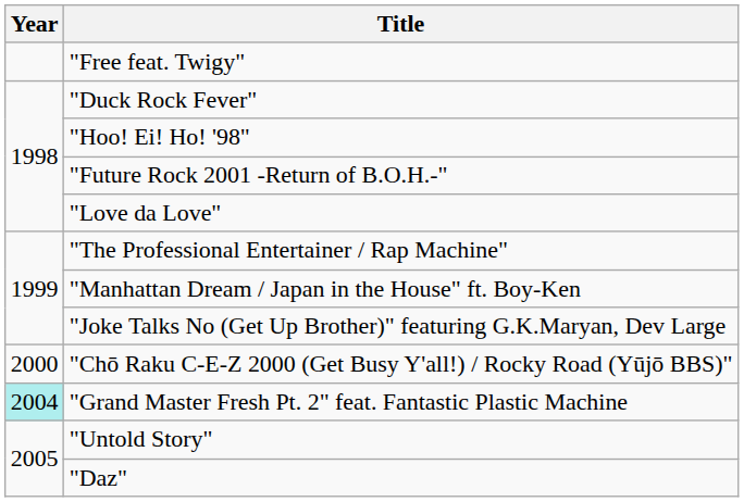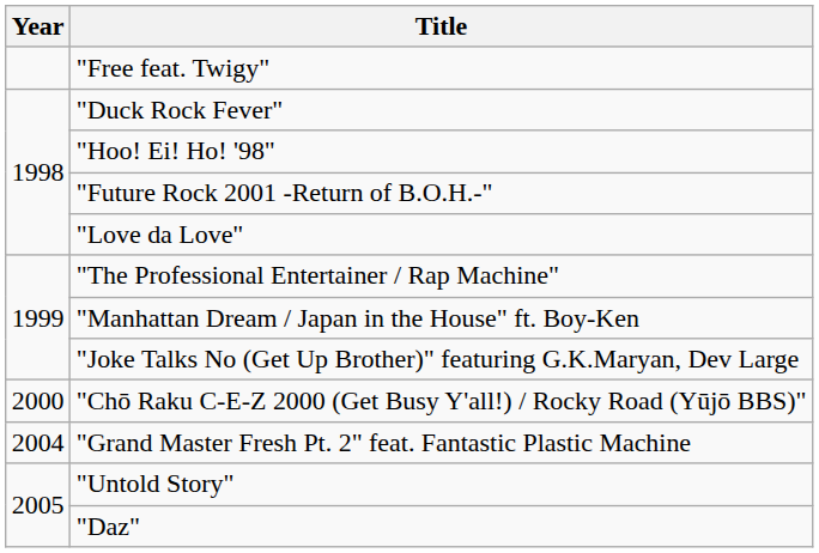"Grand Master Fresh Pt. 2" feat. Fantastic Plastic Machine | Year: paleturquoise background -> no background
